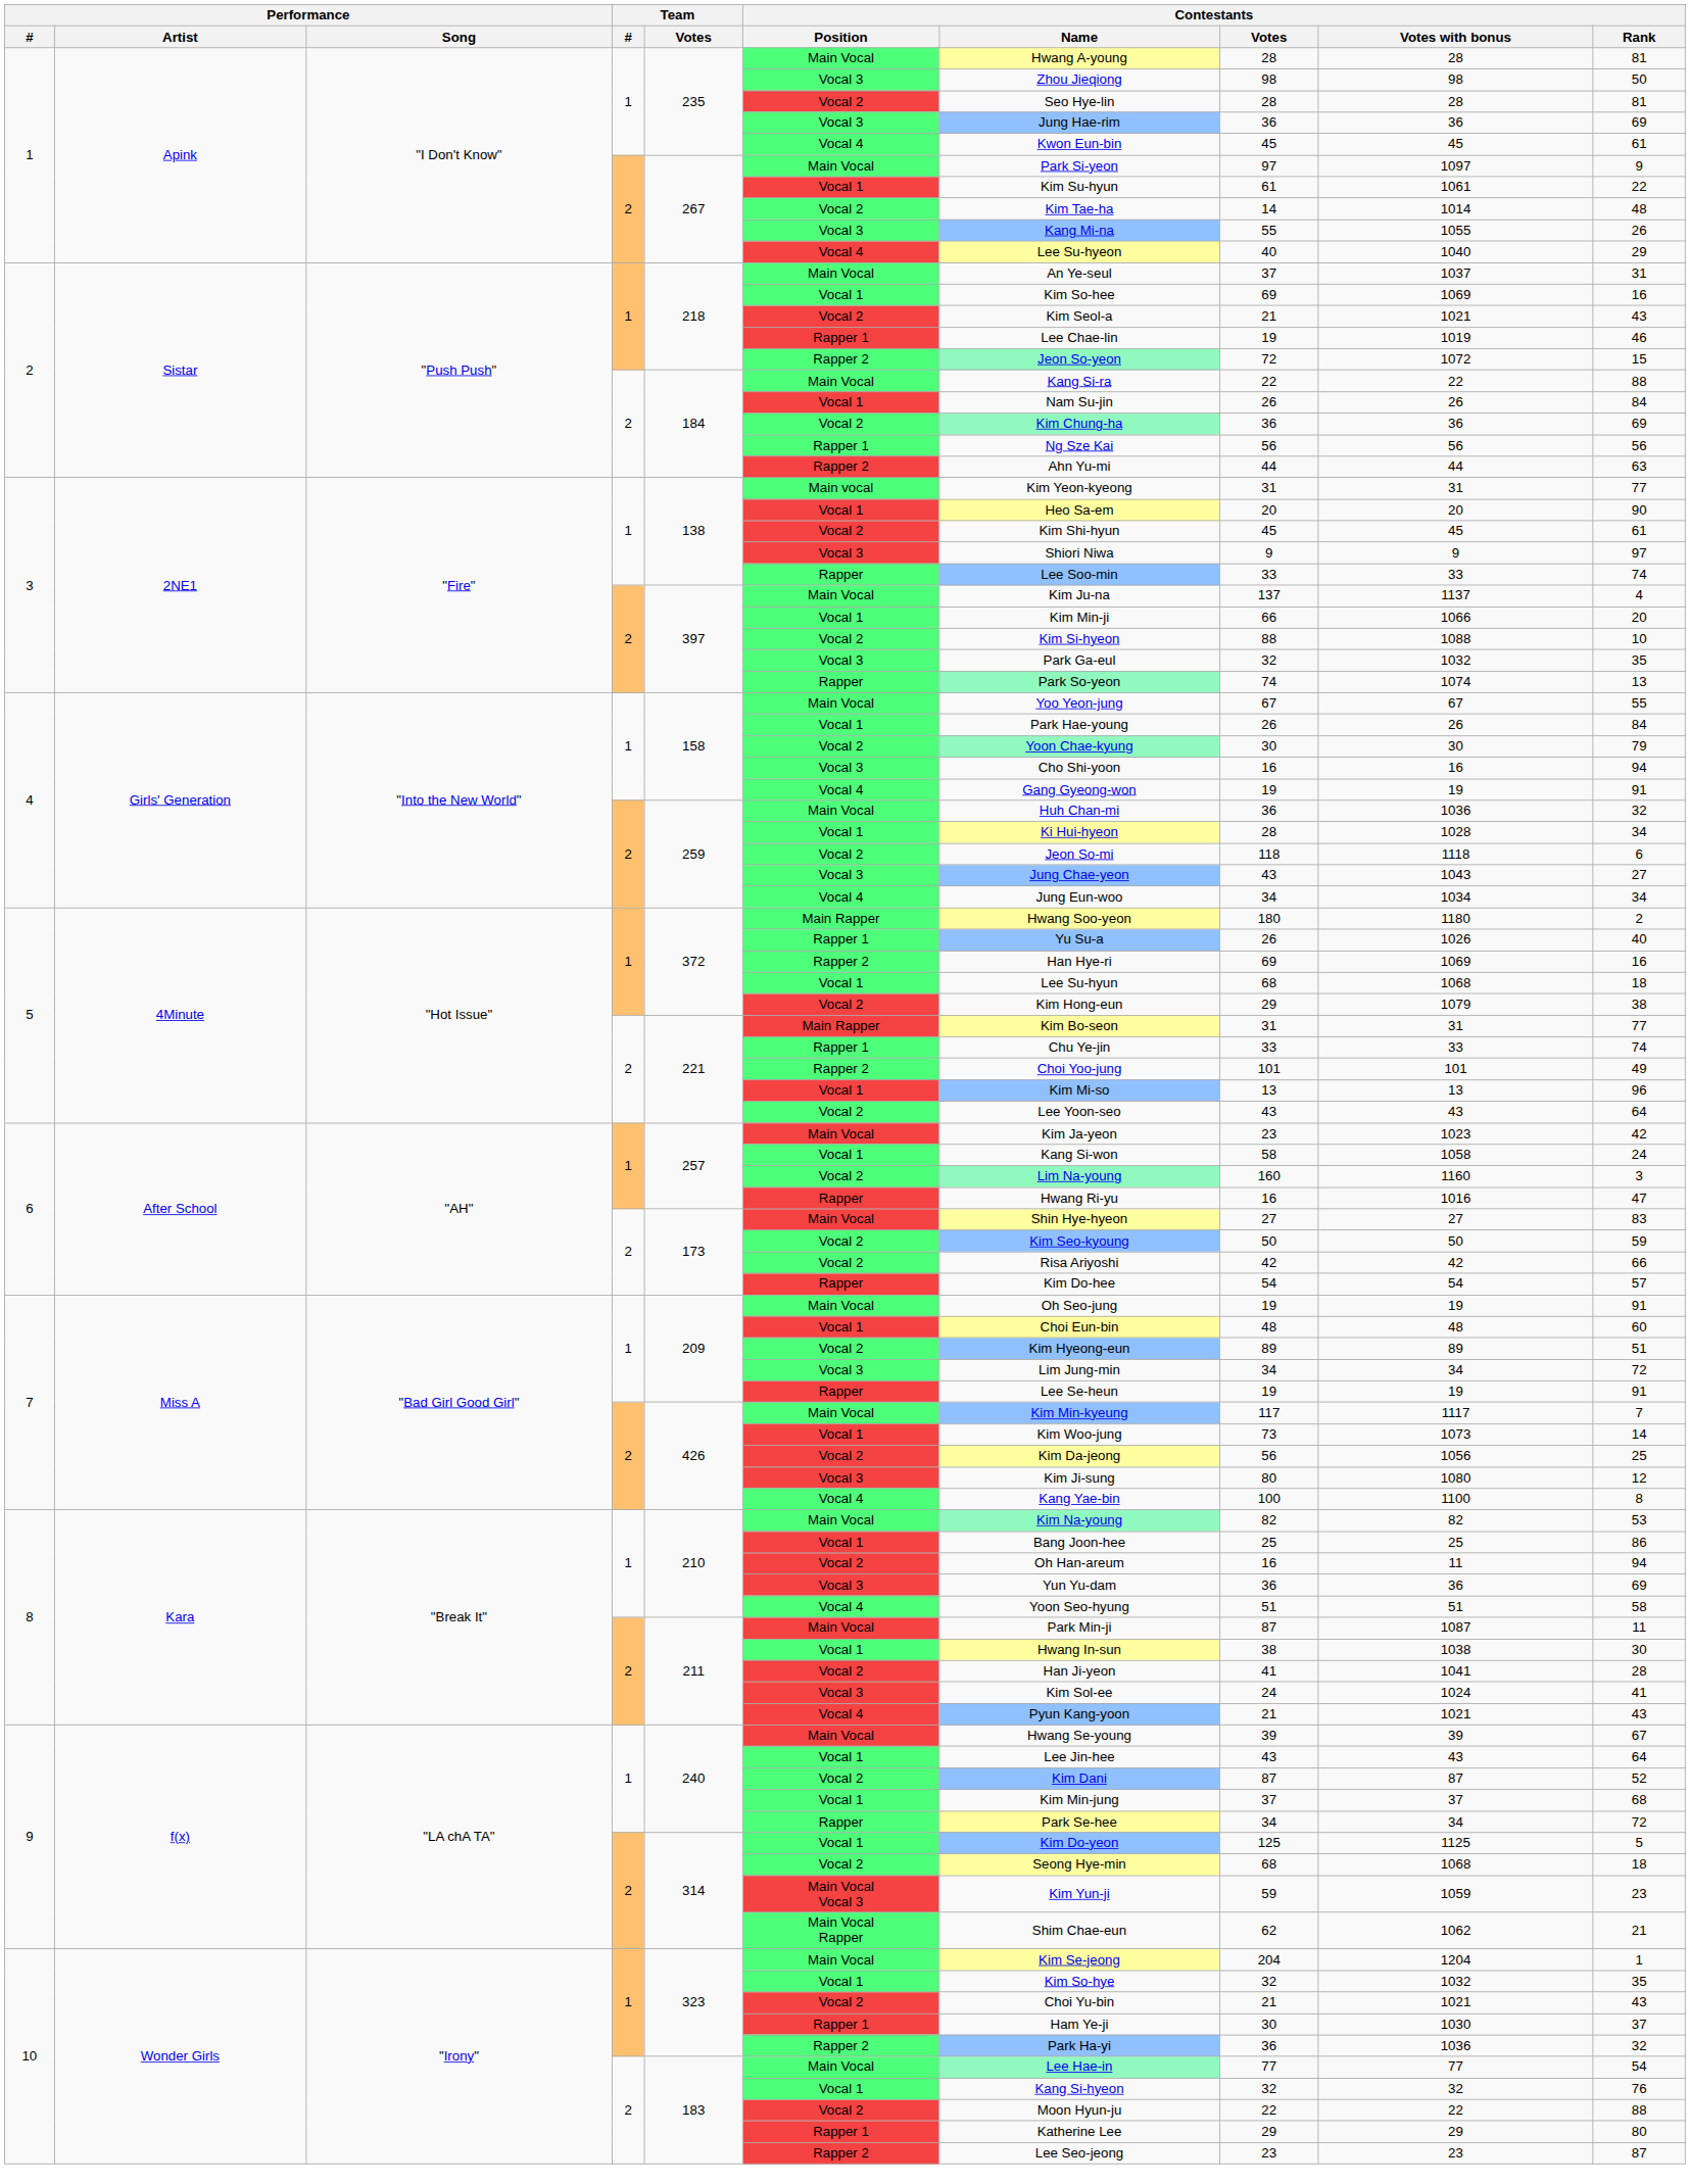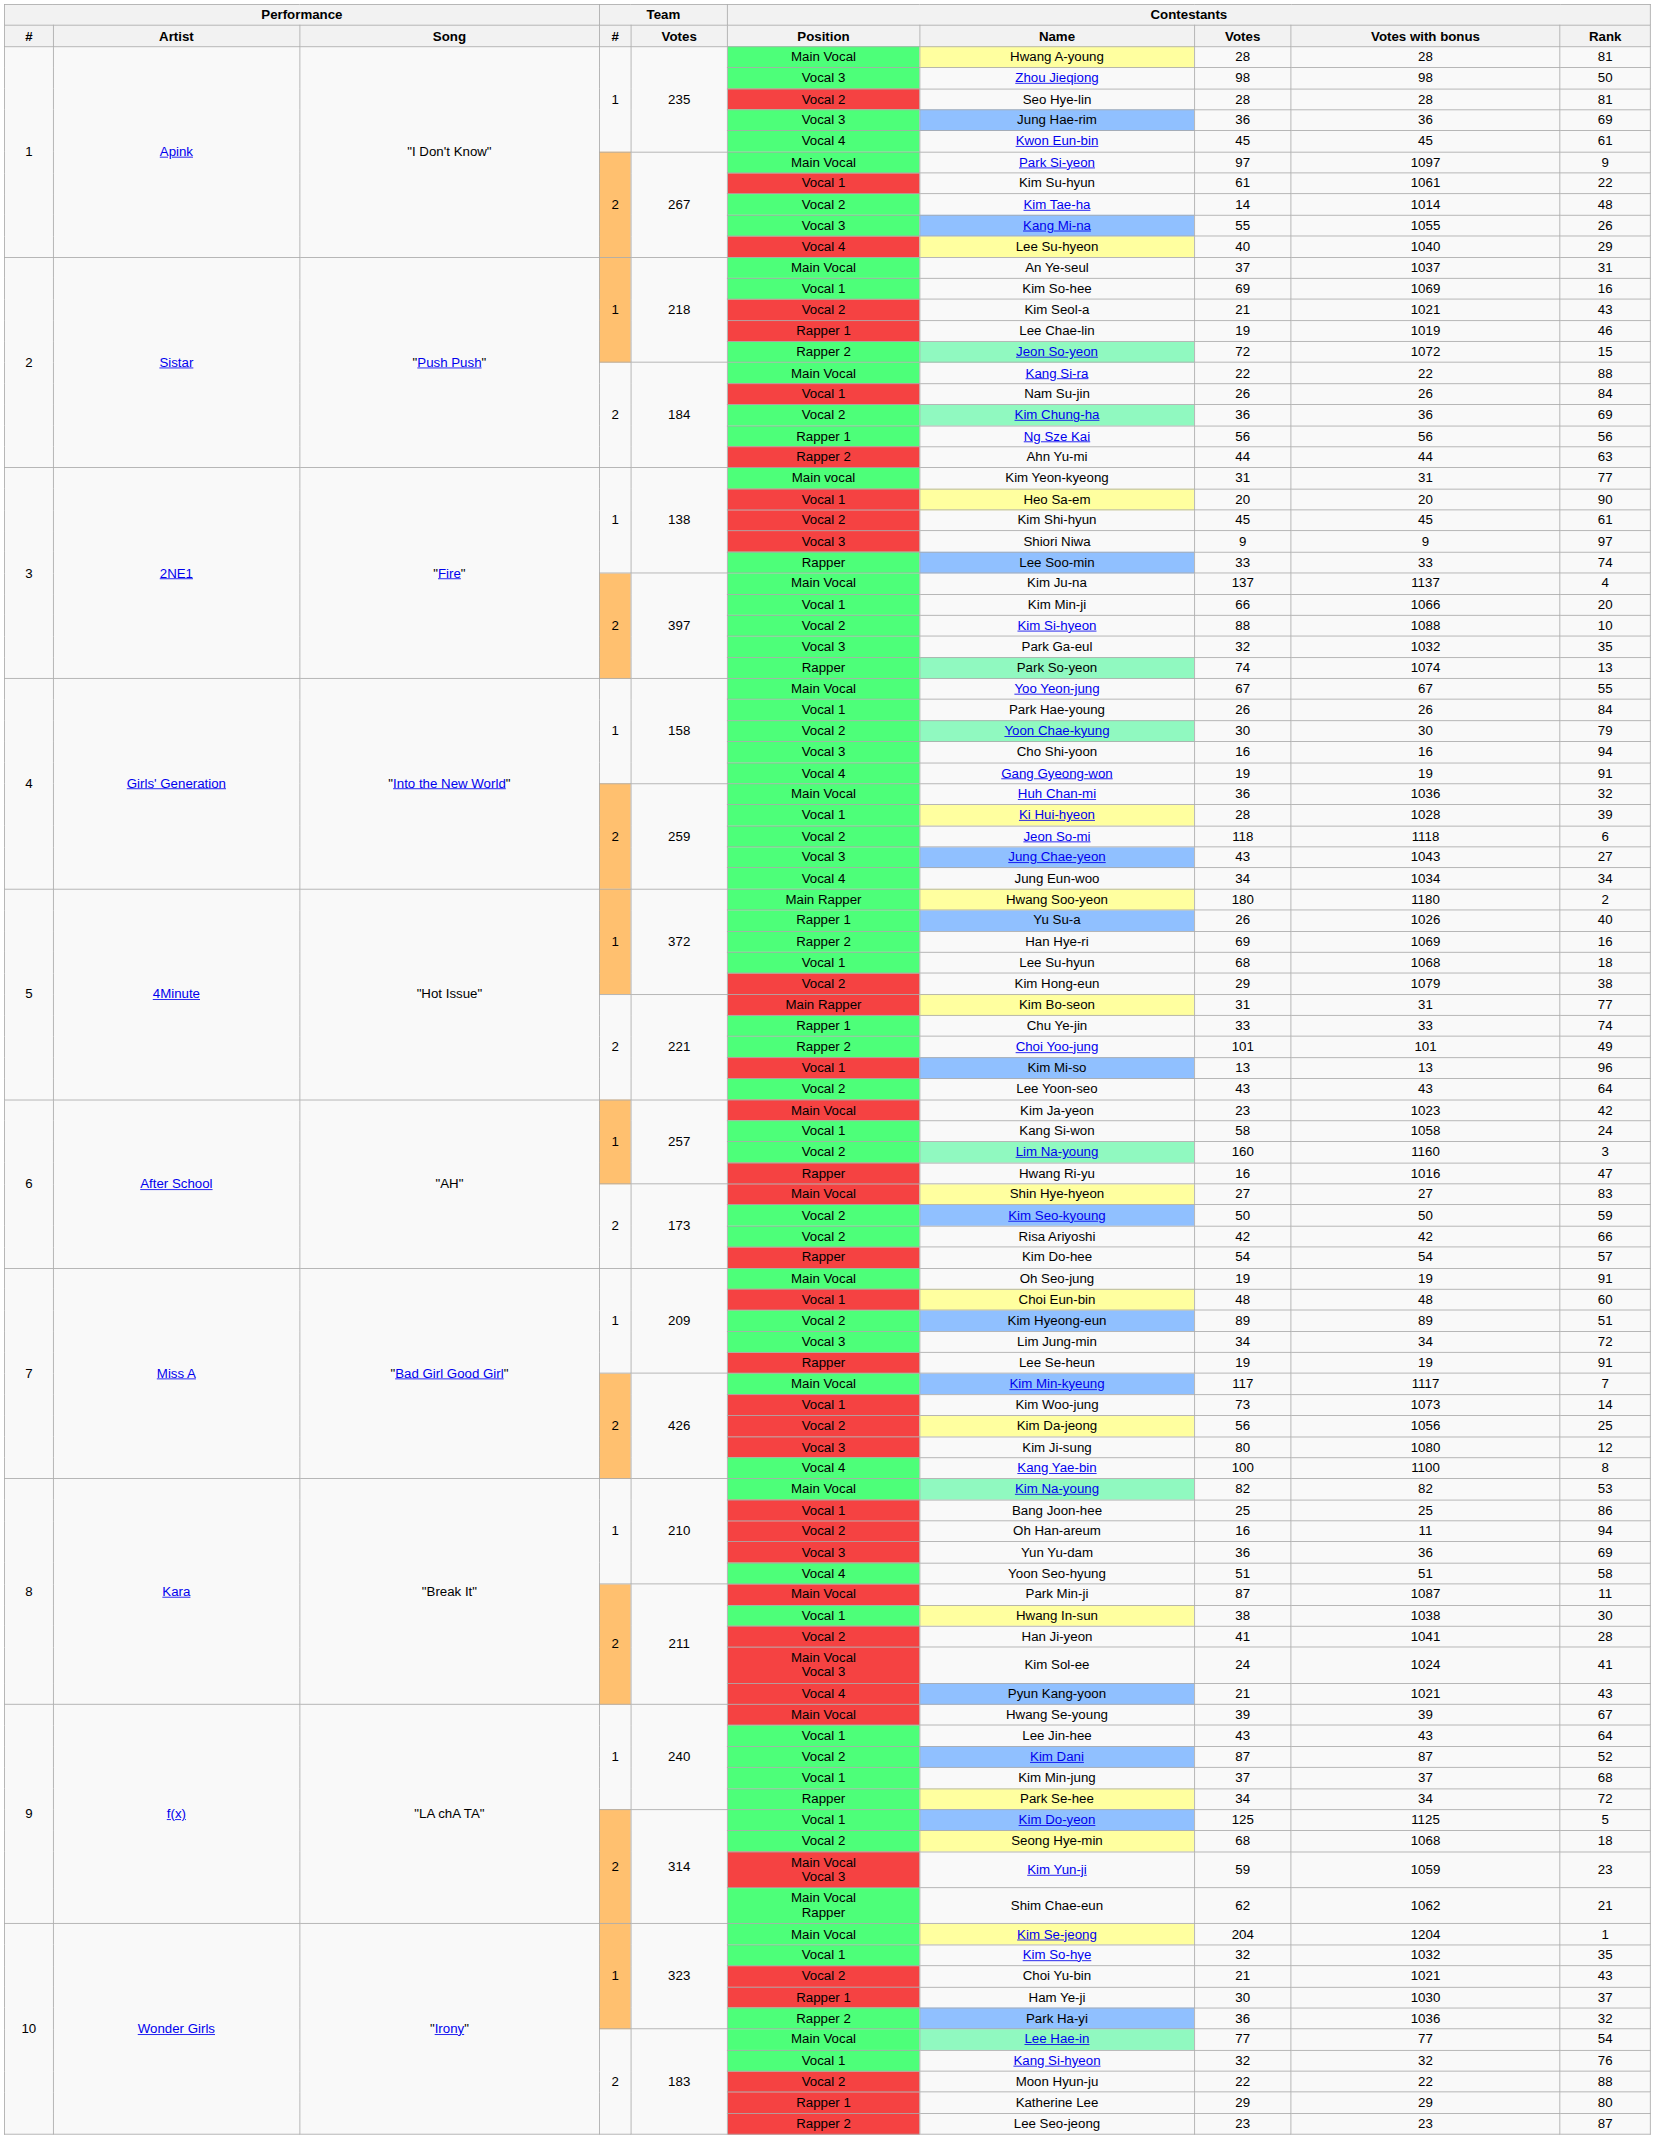row 39 | Contestants / Rank: 34 -> 39
row 79 | Contestants / Position: Vocal 3 -> Main Vocal Vocal 3
